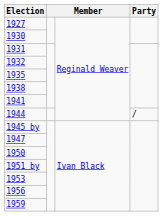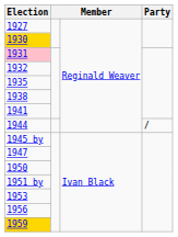1930 | Election: no background -> gold background
1931 | Election: no background -> pink background
1959 | Election: no background -> gold background
